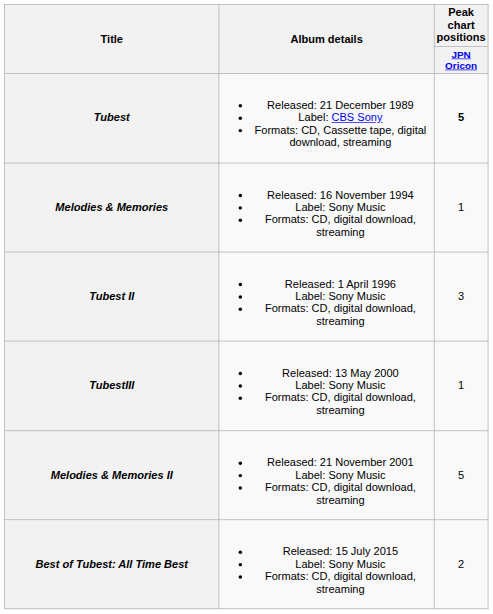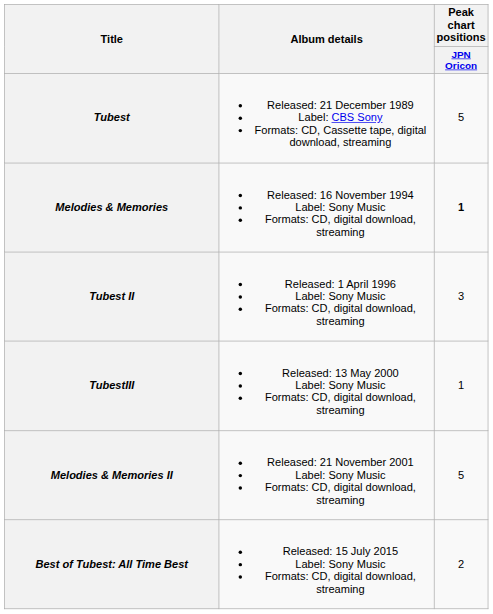Tubest | Peak chart positions / JPN Oricon: bold -> normal
Melodies & Memories | Peak chart positions / JPN Oricon: normal -> bold
